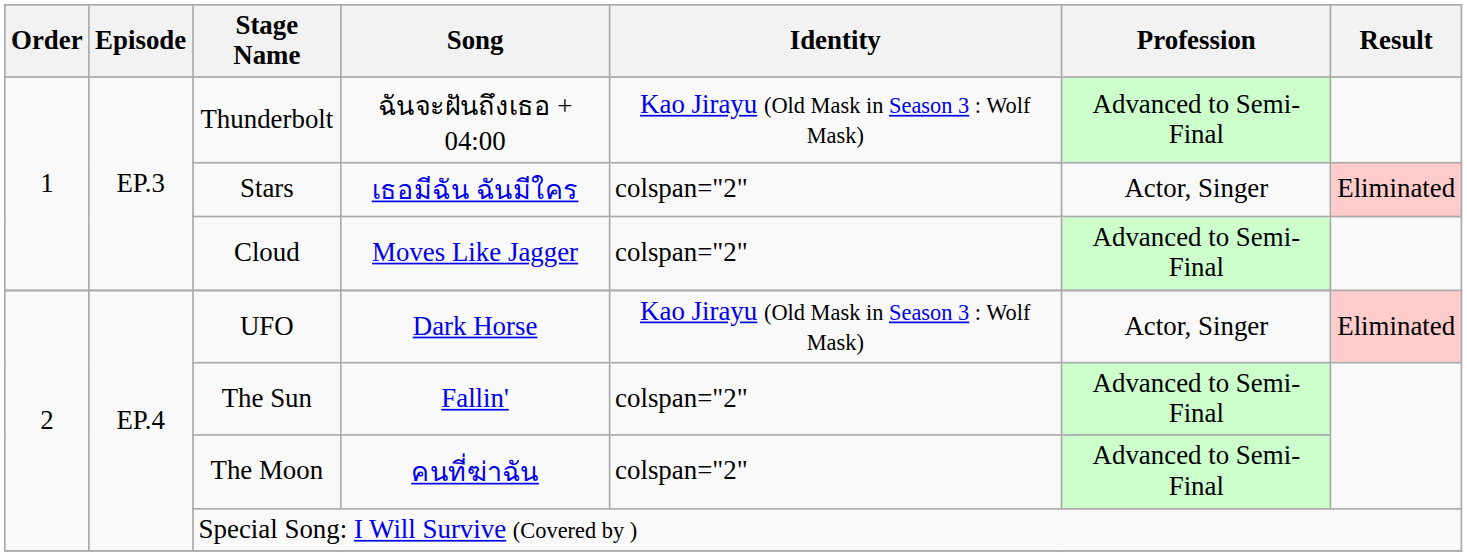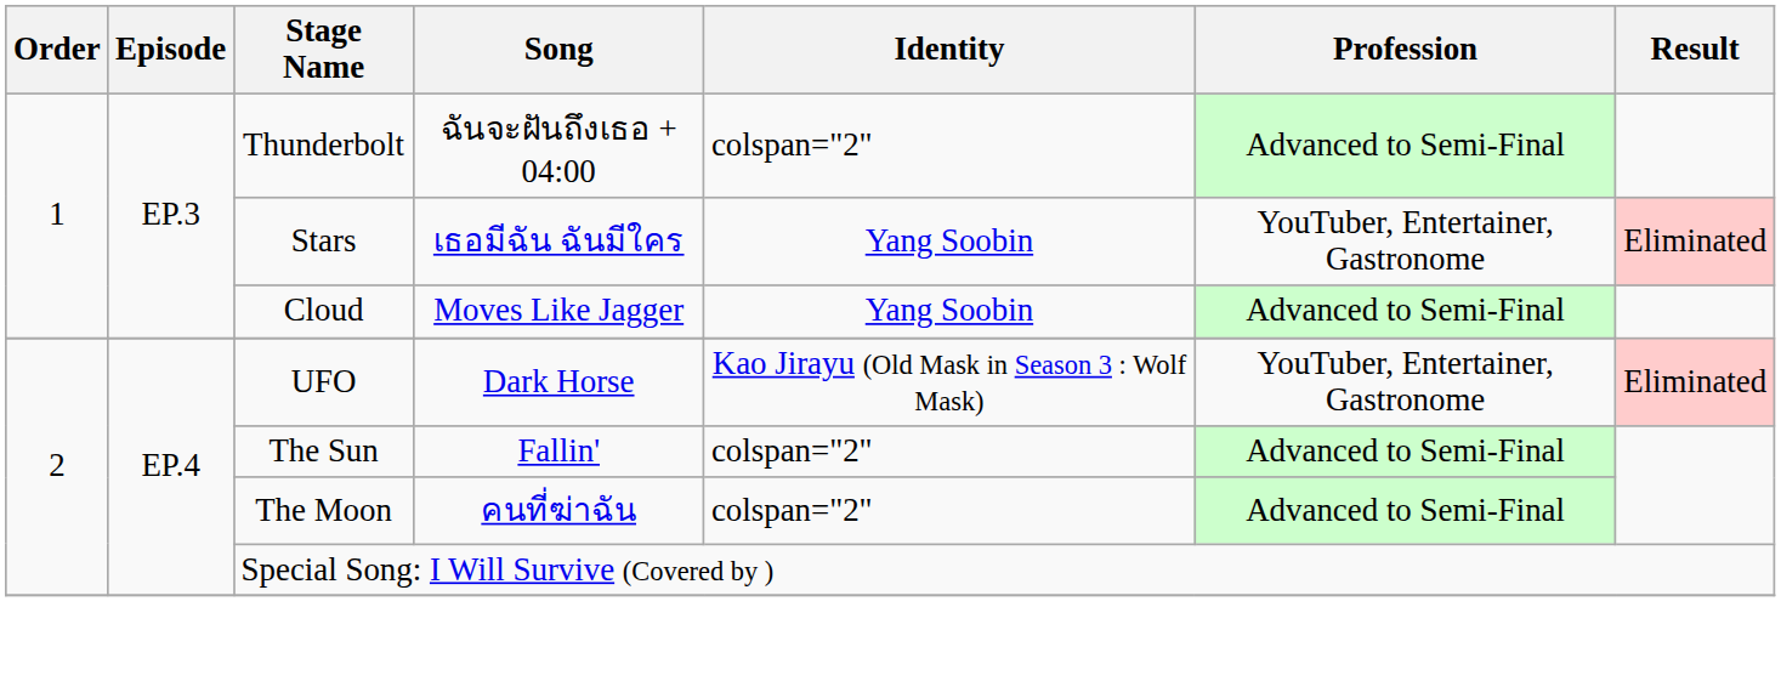Thunderbolt | Identity: Kao Jirayu (Old Mask in Season 3 : Wolf Mask) -> colspan="2"
Stars | Identity: colspan="2" -> Yang Soobin
Stars | Profession: Actor, Singer -> YouTuber, Entertainer, Gastronome
Cloud | Identity: colspan="2" -> Yang Soobin
UFO | Profession: Actor, Singer -> YouTuber, Entertainer, Gastronome
